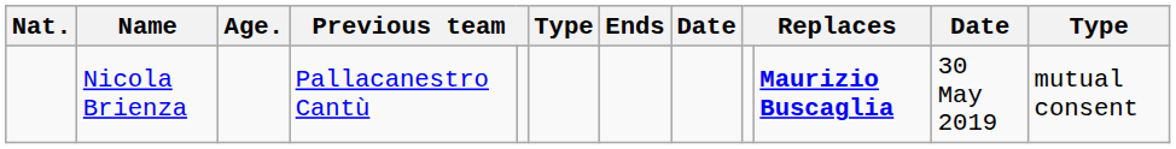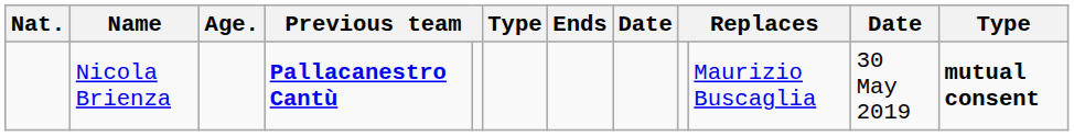Nicola Brienza | column 4: normal -> bold
Nicola Brienza | column 10: bold -> normal
Nicola Brienza | column 12: normal -> bold
